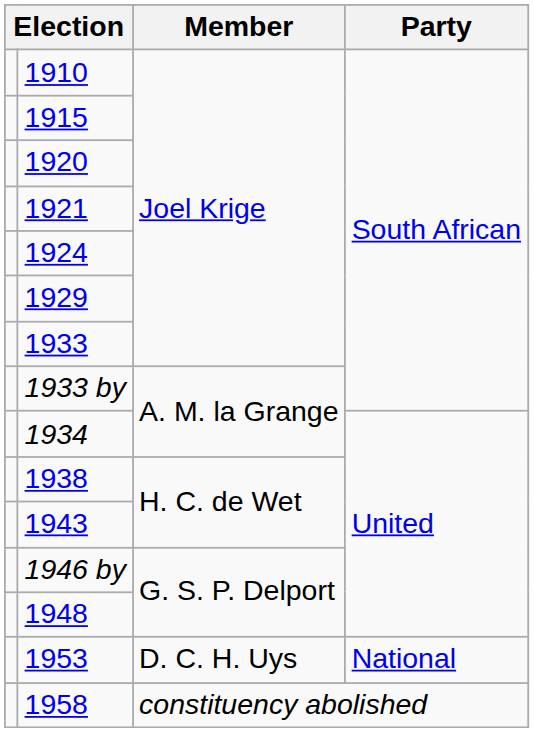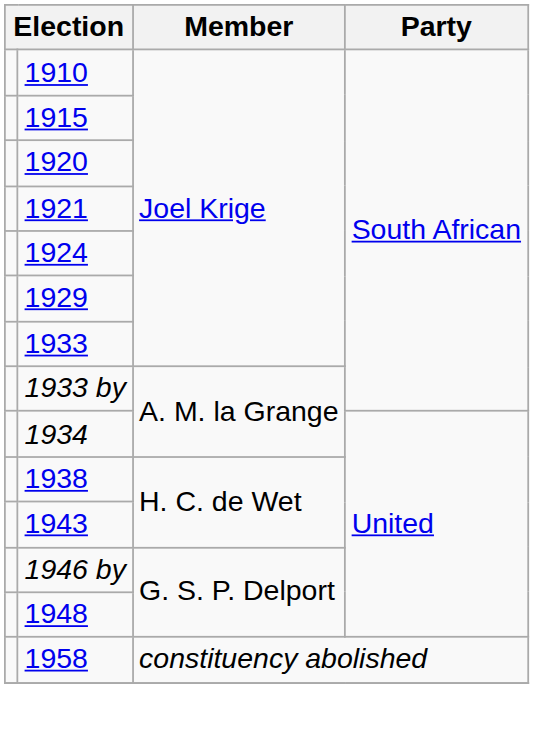- row: 1953 | D. C. H. Uys | National
